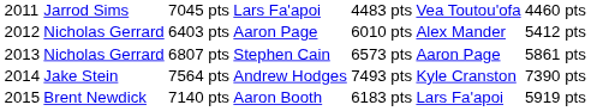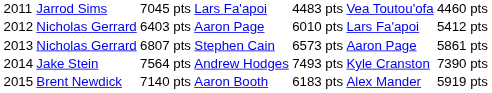6403 pts | column 6: Alex Mander -> Lars Fa'apoi
7140 pts | column 6: Lars Fa'apoi -> Alex Mander
